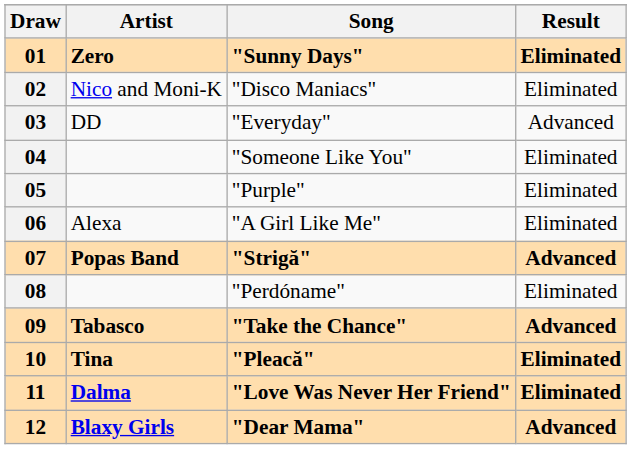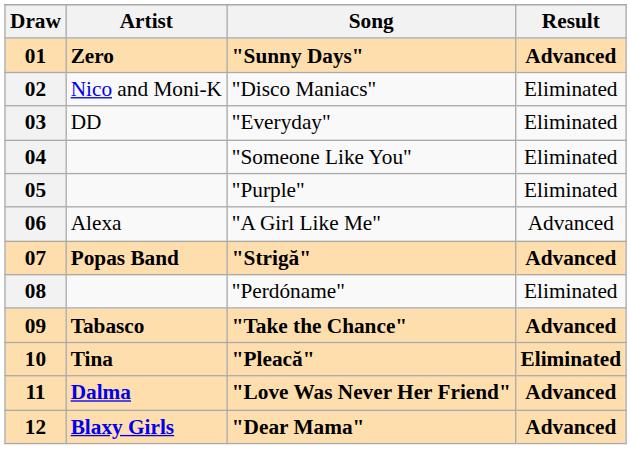01 | Result: Eliminated -> Advanced
03 | Result: Advanced -> Eliminated
06 | Result: Eliminated -> Advanced
11 | Result: Eliminated -> Advanced
